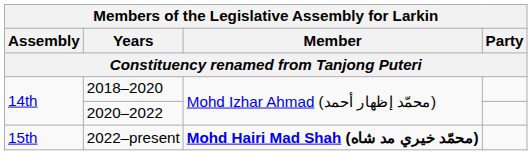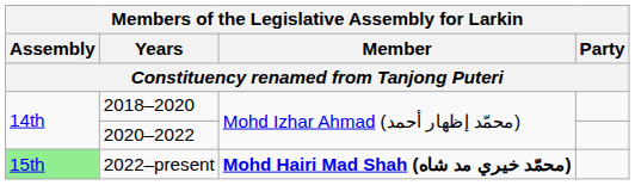2022–present | Assembly: no background -> lightgreen background
